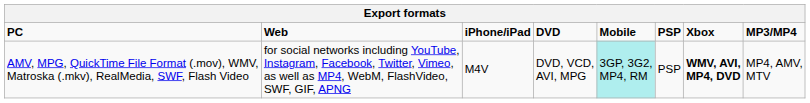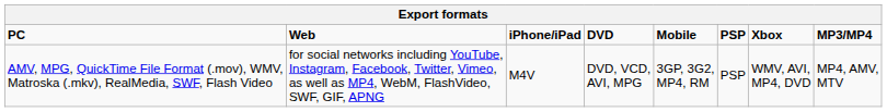row 3 | Mobile: paleturquoise background -> no background
row 3 | Xbox: bold -> normal
